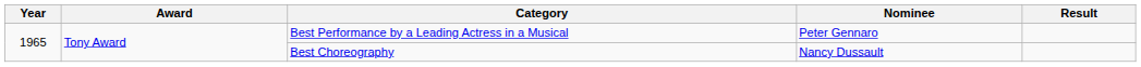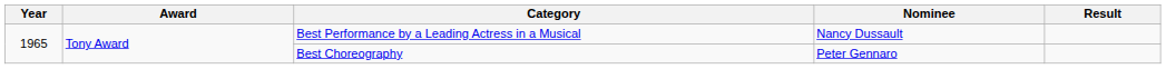Best Performance by a Leading Actress in a Musical | Nominee: Peter Gennaro -> Nancy Dussault
Best Choreography | Nominee: Nancy Dussault -> Peter Gennaro
